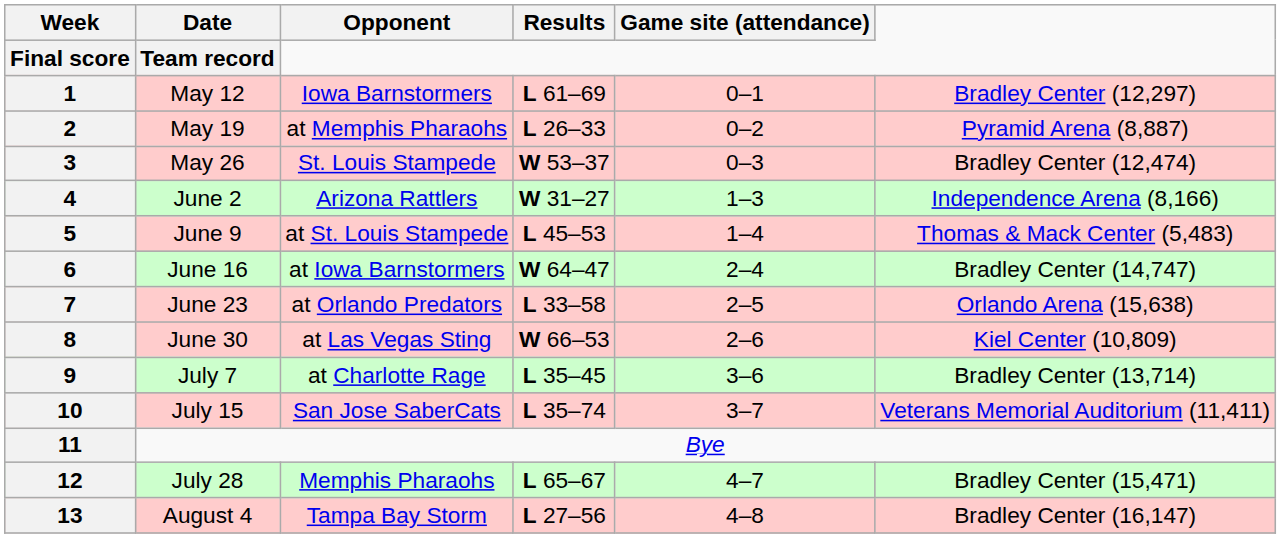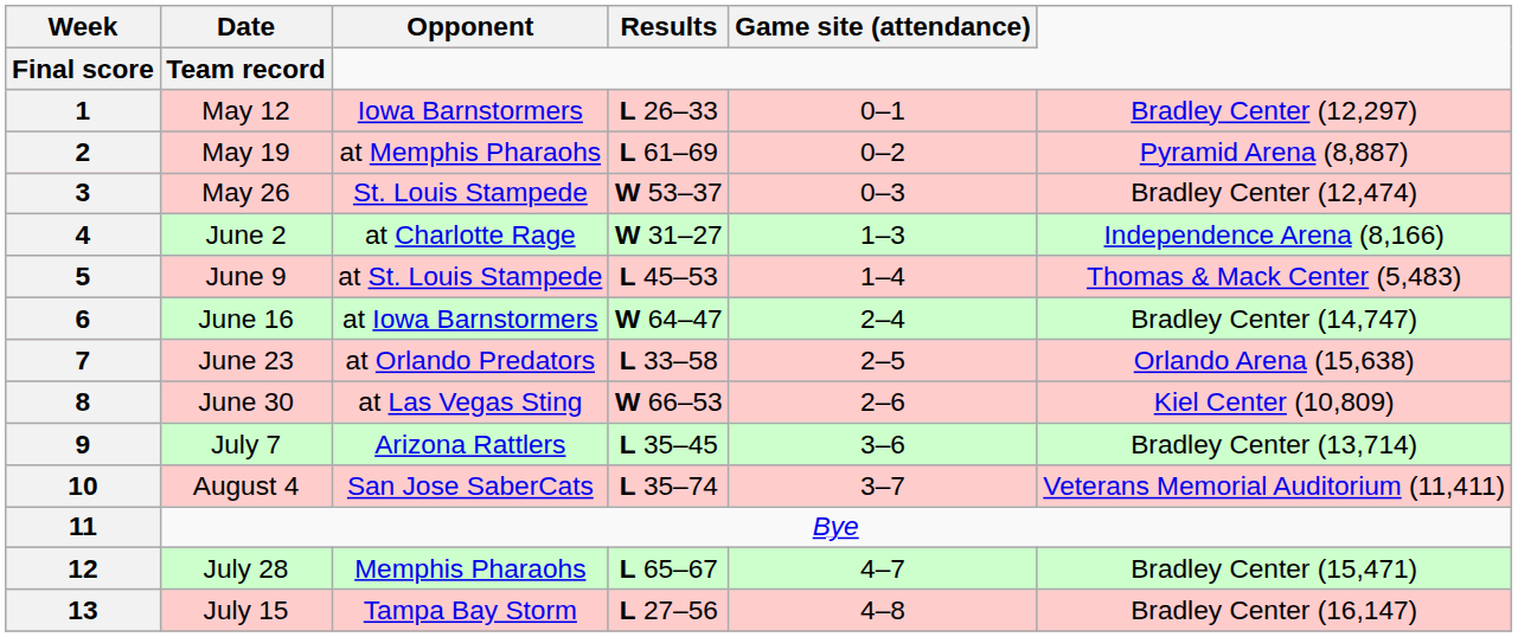1 | Results: L 61–69 -> L 26–33
2 | Results: L 26–33 -> L 61–69
4 | Opponent: Arizona Rattlers -> at Charlotte Rage
9 | Opponent: at Charlotte Rage -> Arizona Rattlers
10 | Date / Team record: July 15 -> August 4
13 | Date / Team record: August 4 -> July 15
